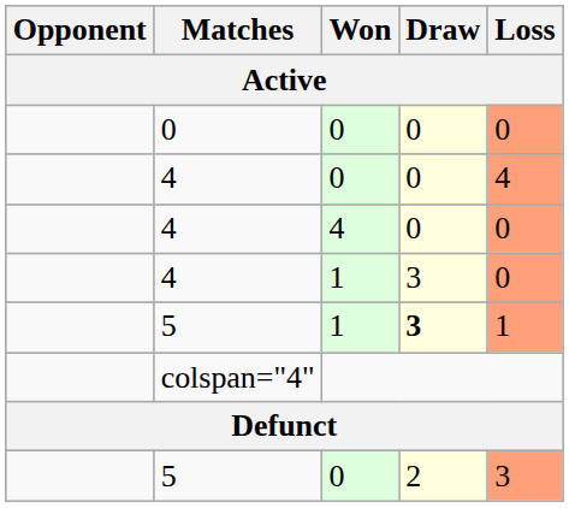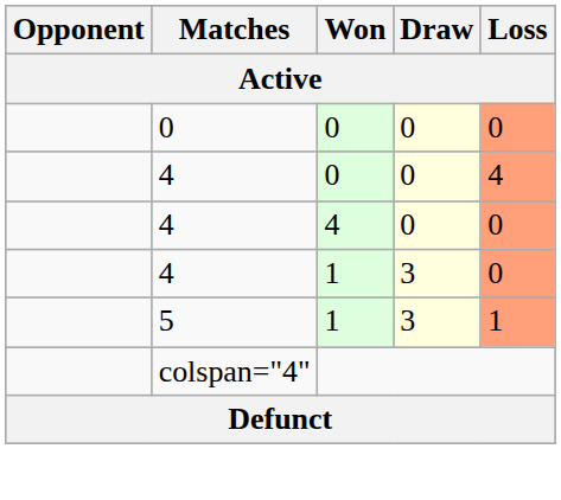5 / 1 | Draw: bold -> normal
- row: 5 | 0 | 2 | 3
